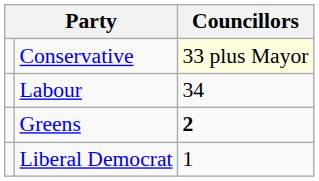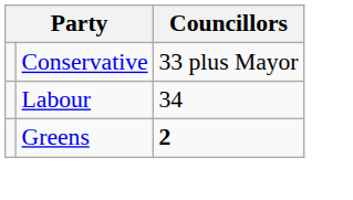Conservative | Councillors: lightyellow background -> no background
- row: Liberal Democrat | 1
